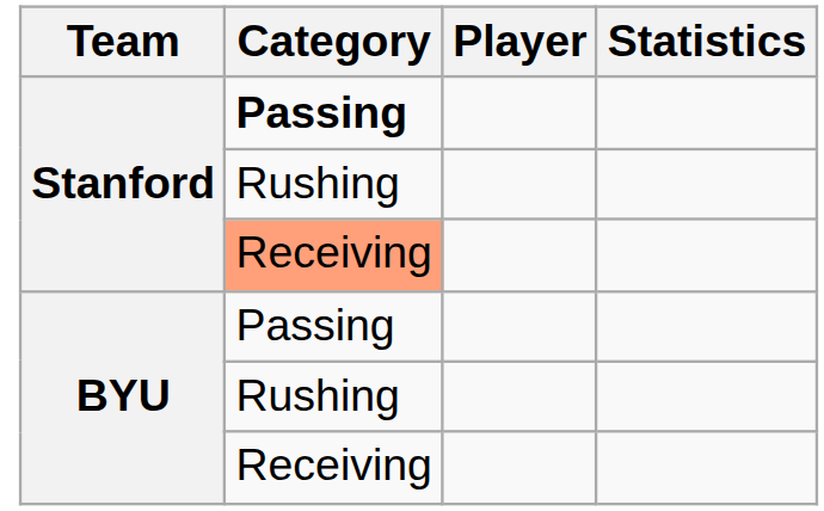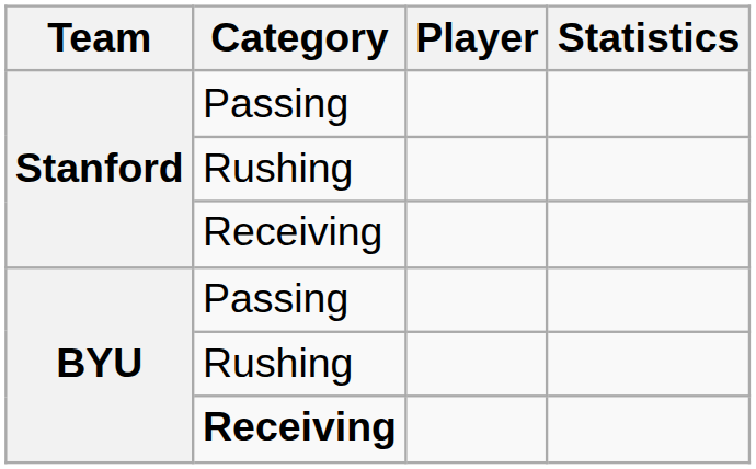Stanford / Passing | Category: bold -> normal
Stanford / Receiving | Category: lightsalmon background -> no background
BYU / Receiving | Category: normal -> bold
